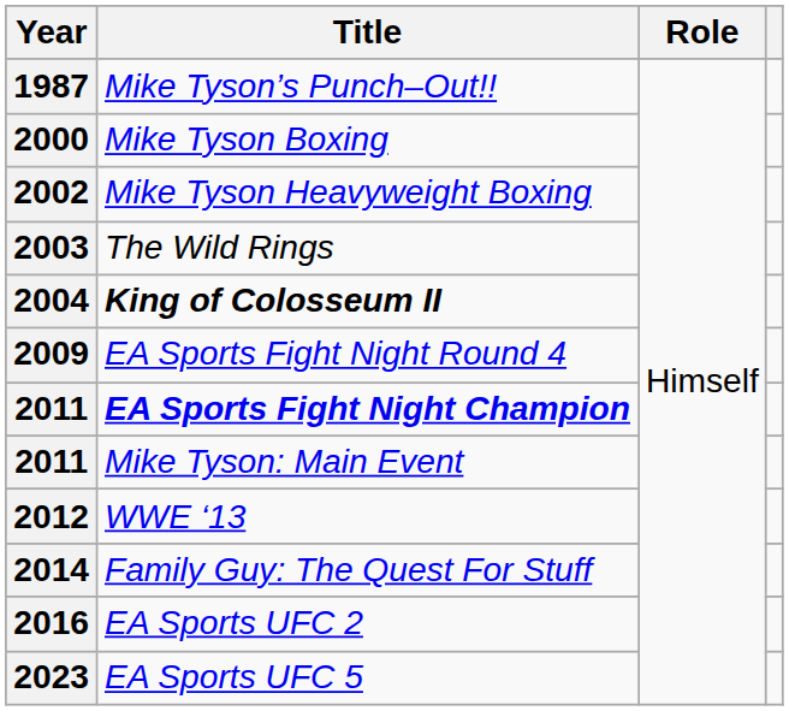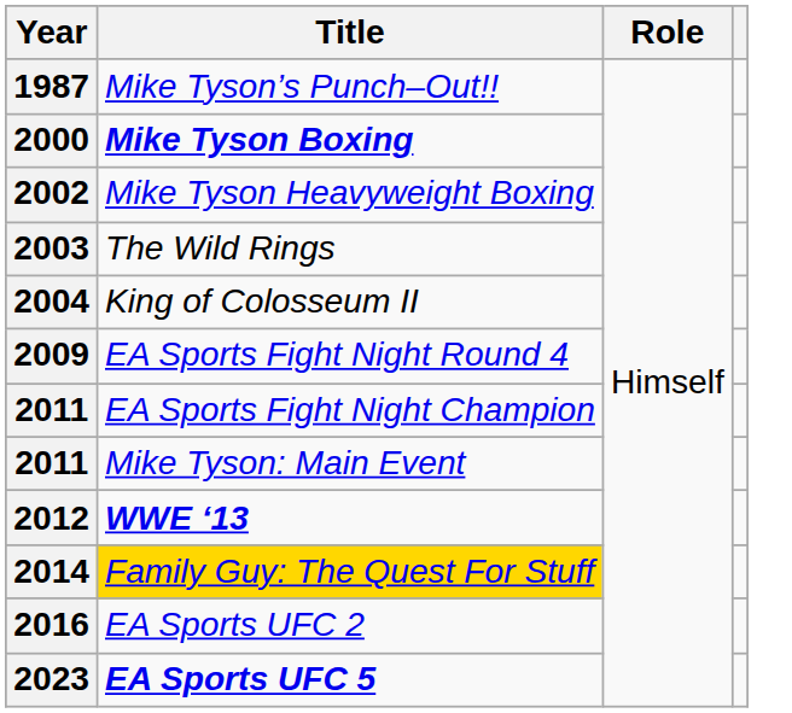2000 | Title: normal -> bold
2004 | Title: bold -> normal
2011 / EA Sports Fight Night Champion | Title: bold -> normal
2012 | Title: normal -> bold
2014 | Title: no background -> gold background
2023 | Title: normal -> bold
